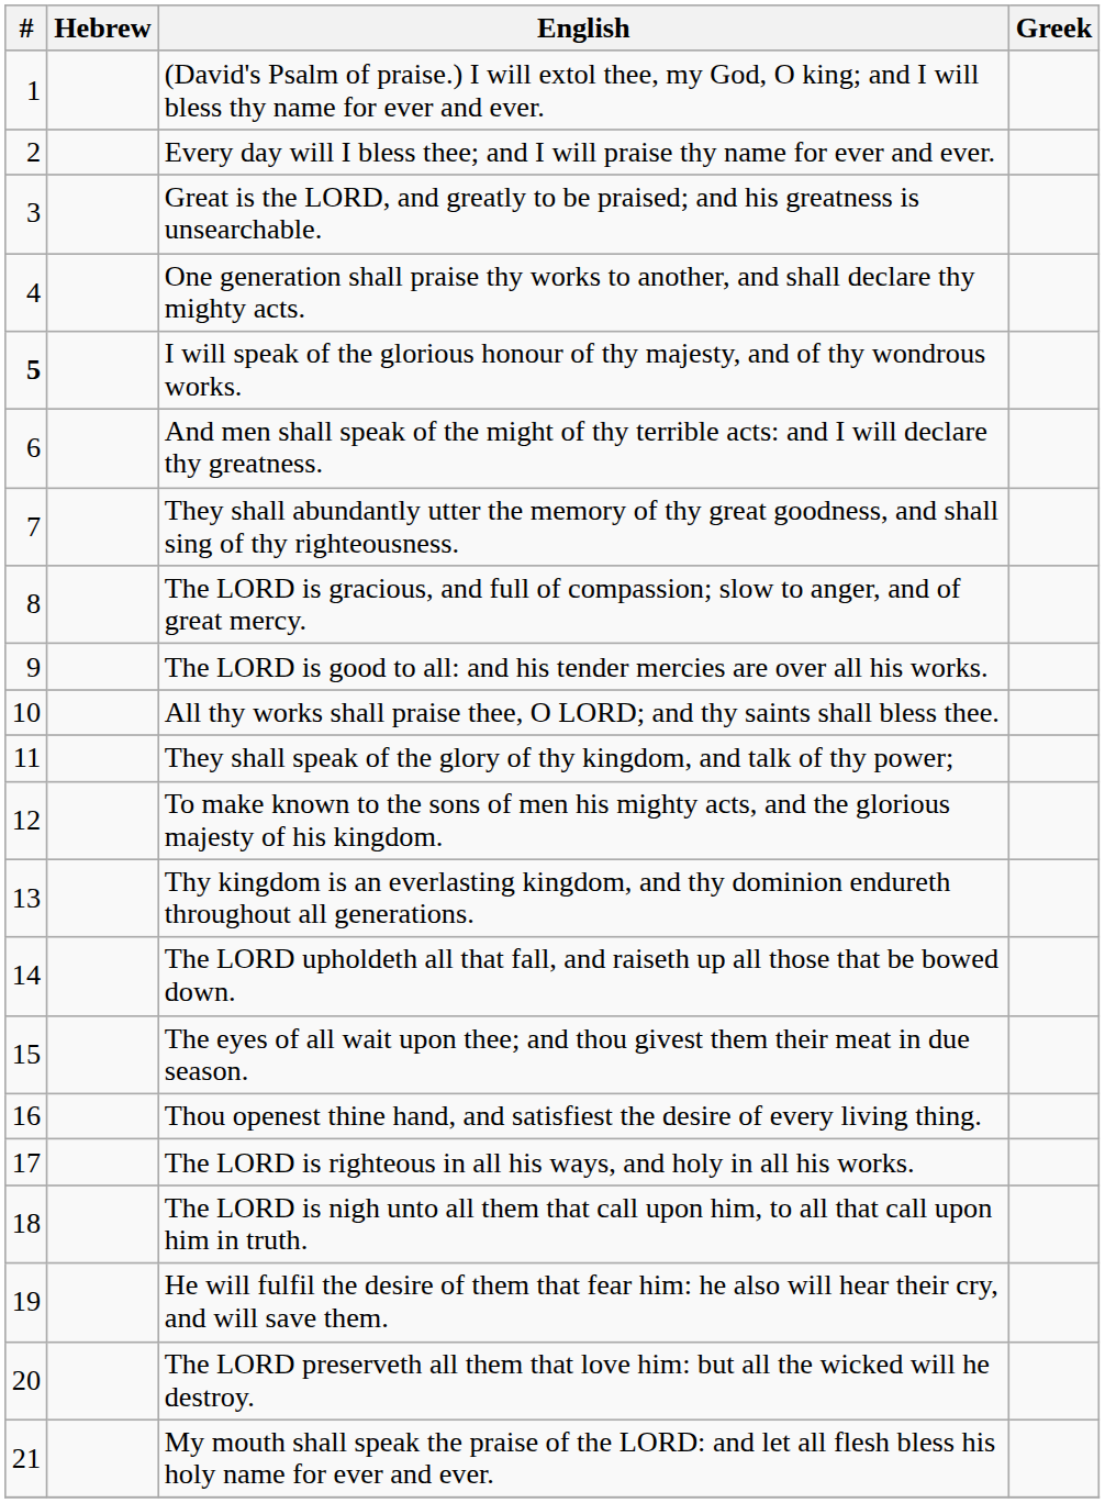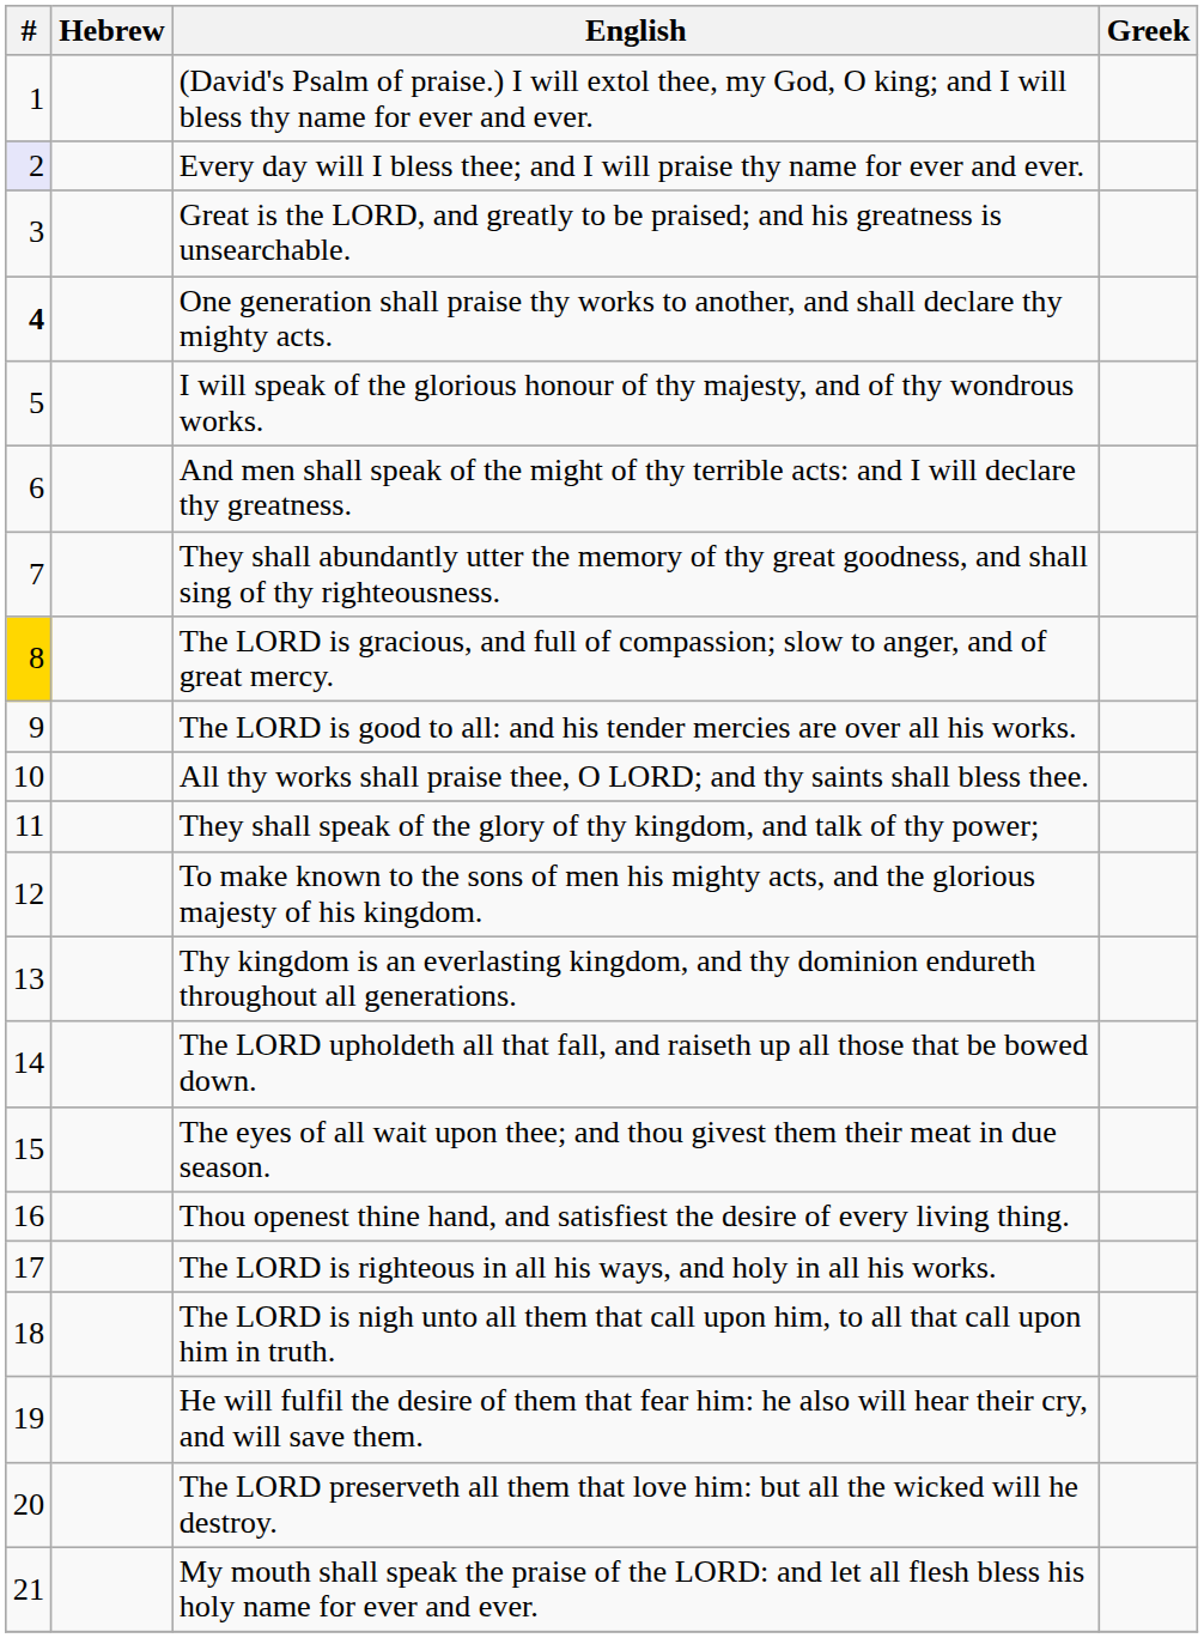row 3 | #: no background -> lavender background
row 5 | #: normal -> bold
row 6 | #: bold -> normal
row 9 | #: no background -> gold background
